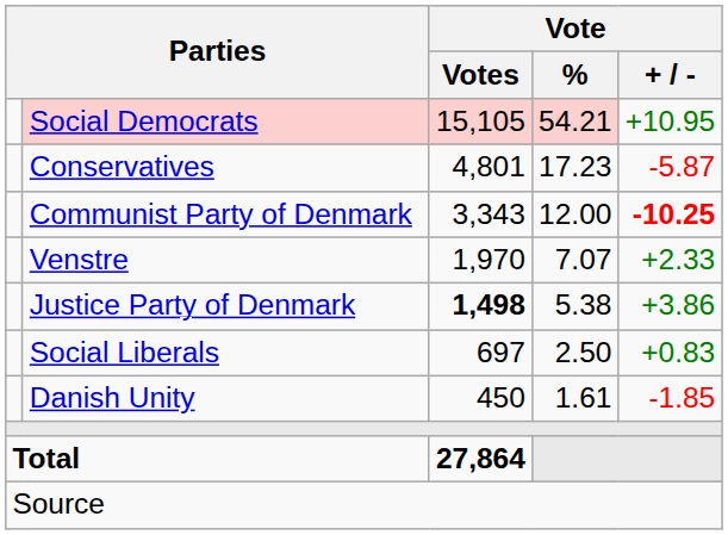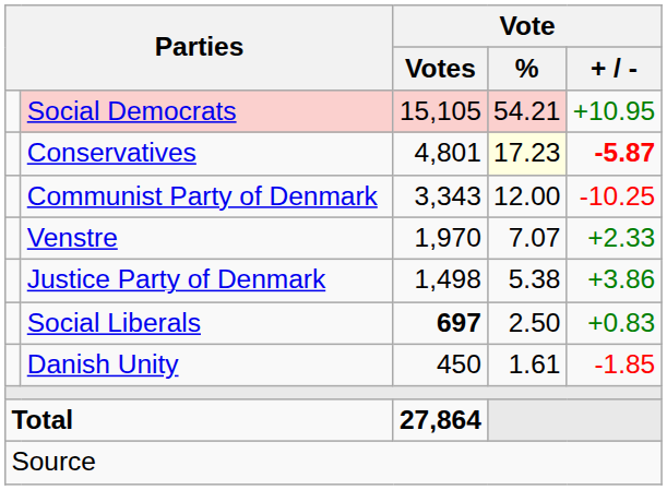Conservatives | Vote / %: no background -> lightyellow background
Conservatives | Vote / + / -: normal -> bold
Communist Party of Denmark | Vote / + / -: bold -> normal
Justice Party of Denmark | Vote / Votes: bold -> normal
Social Liberals | Vote / Votes: normal -> bold
